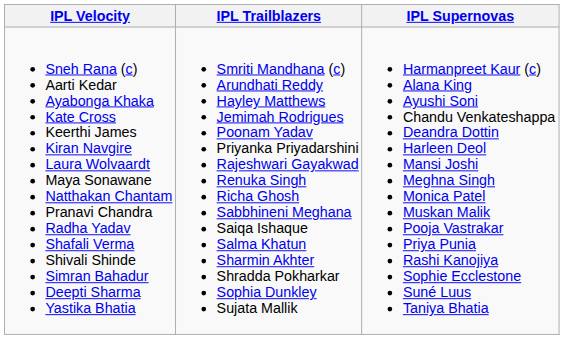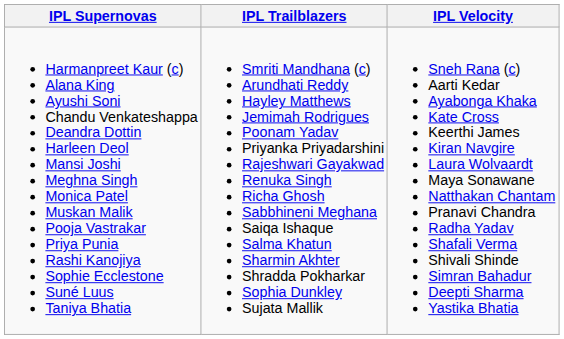columns swapped: IPL Supernovas <-> IPL Velocity
